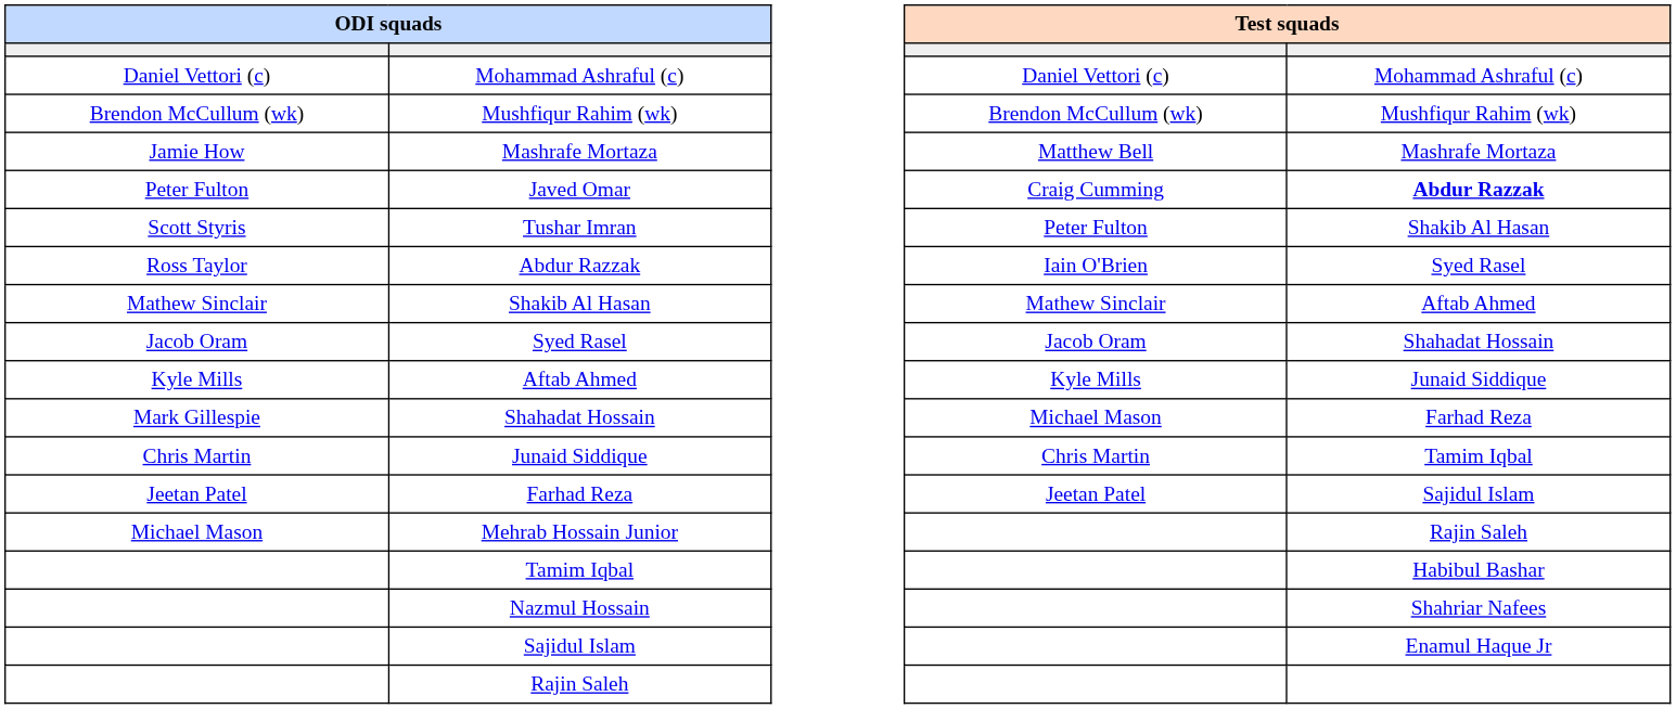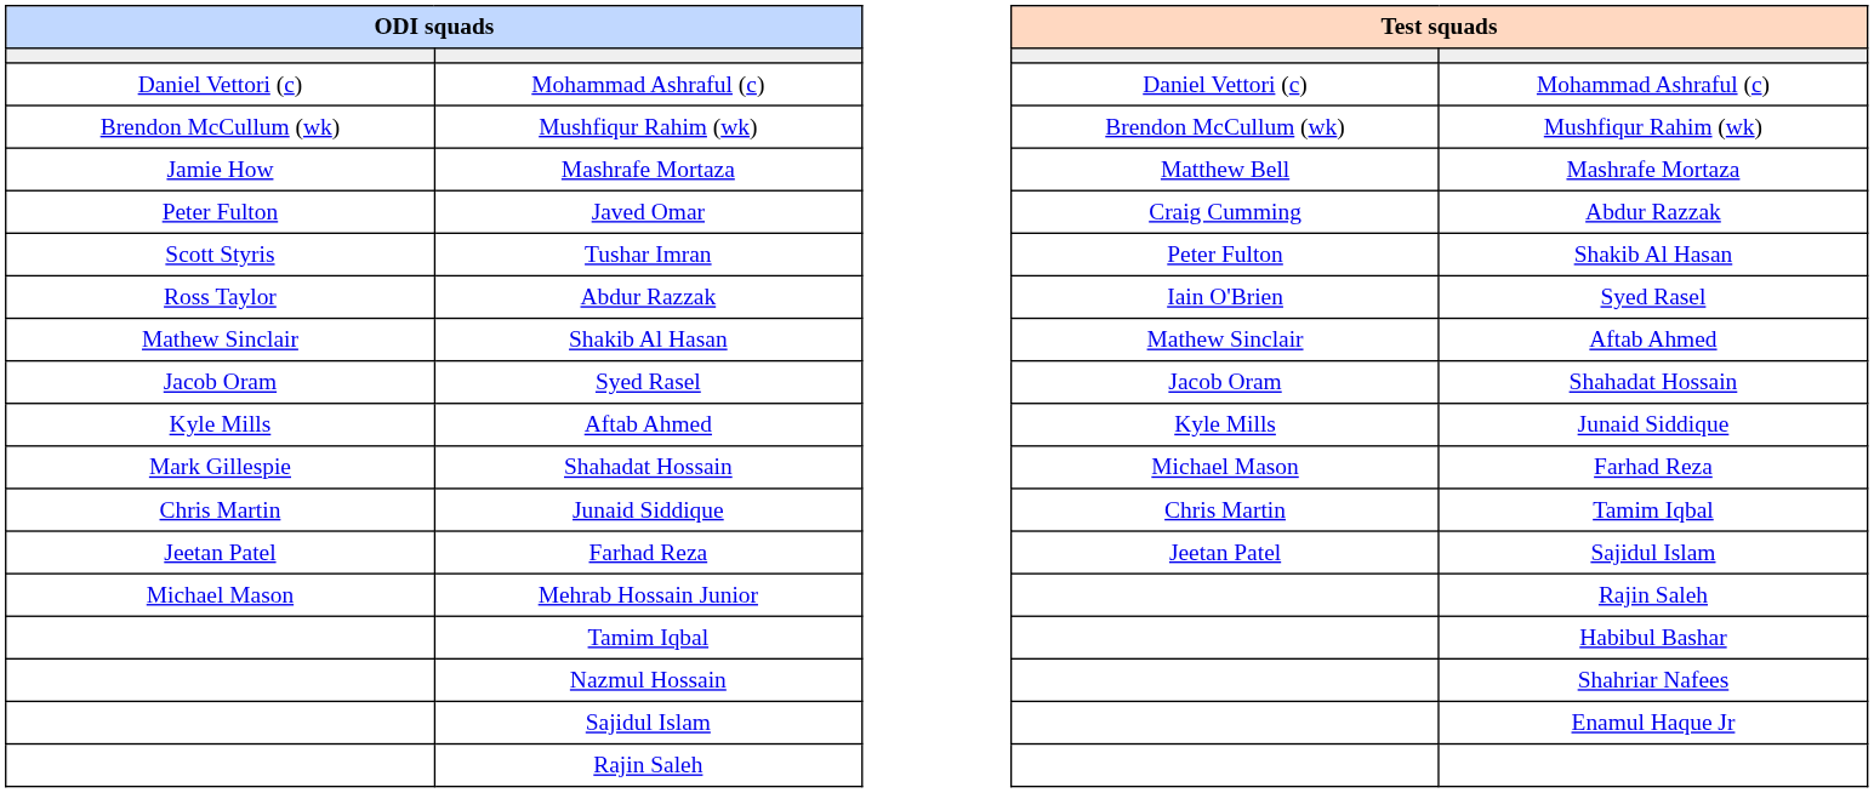Javed Omar | column 4: bold -> normal
